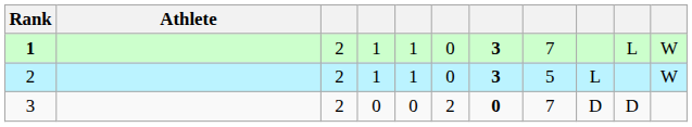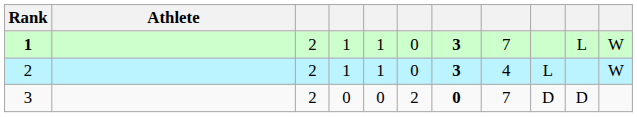row 3 | column 8: 5 -> 4
